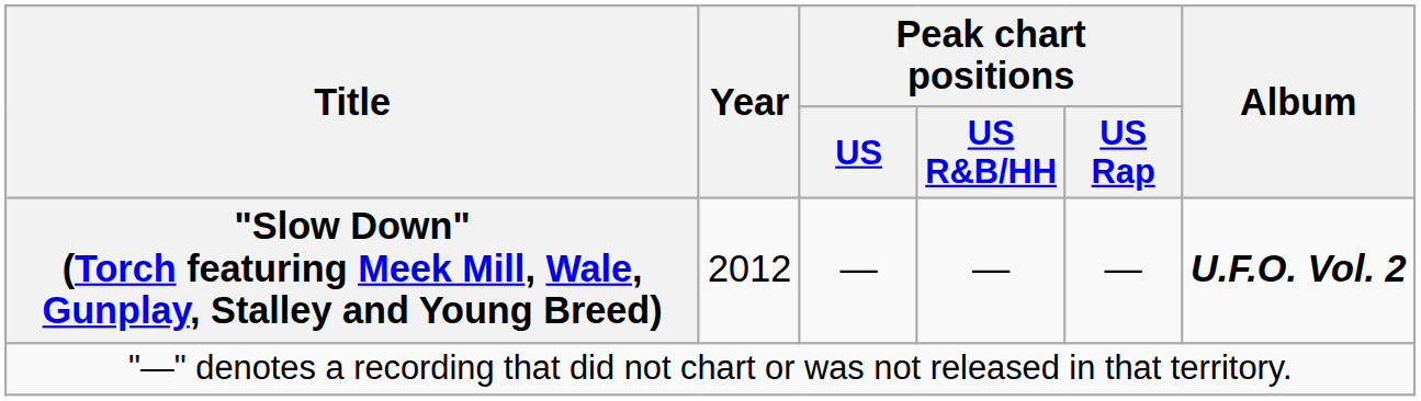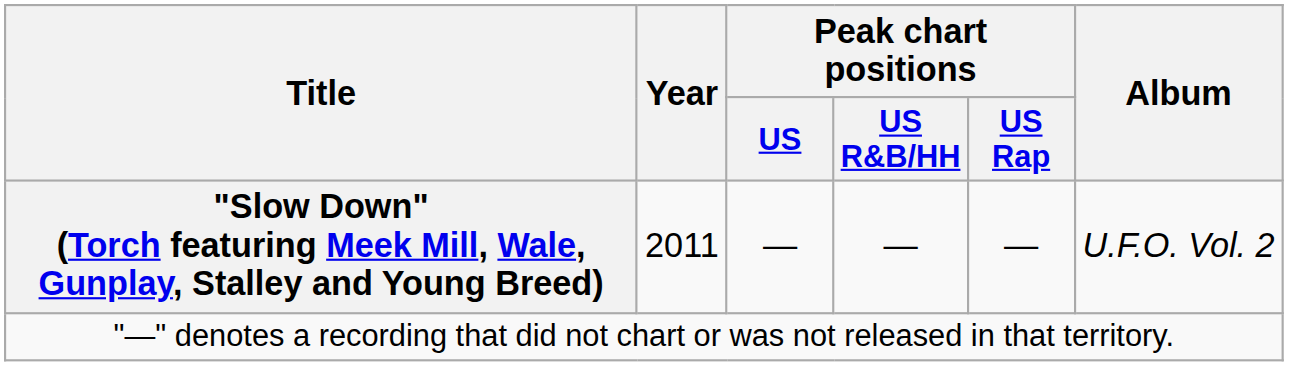row 3 | Year: 2012 -> 2011
row 3 | Album: bold -> normal
